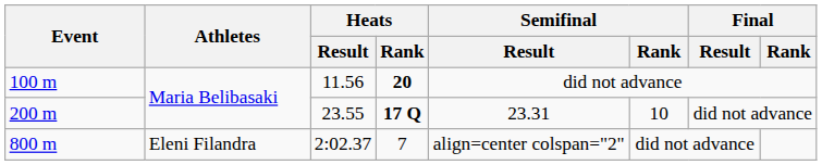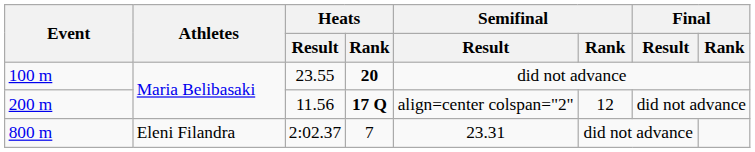100 m | Heats / Result: 11.56 -> 23.55
200 m | Heats / Result: 23.55 -> 11.56
200 m | Semifinal / Result: 23.31 -> align=center colspan="2"
200 m | Semifinal / Rank: 10 -> 12
800 m | Semifinal / Result: align=center colspan="2" -> 23.31
